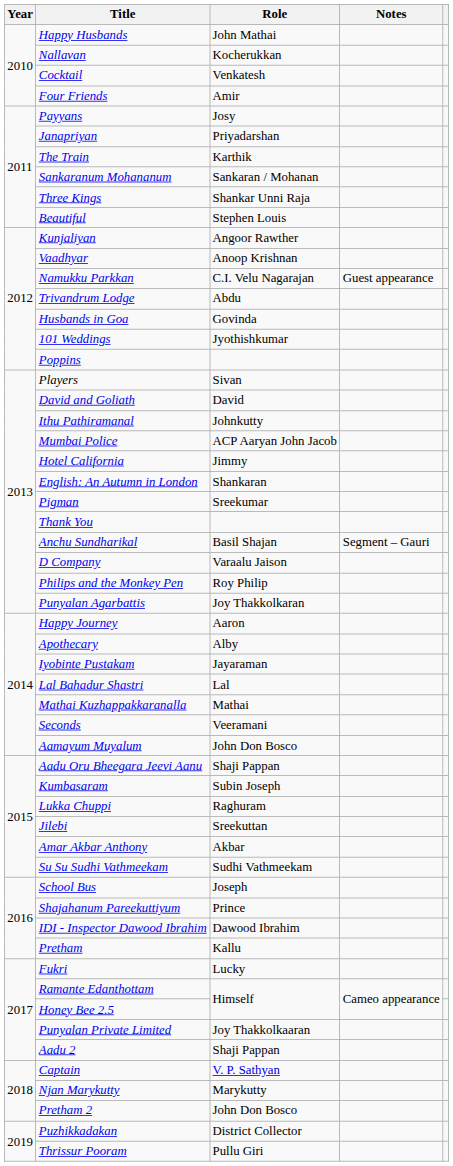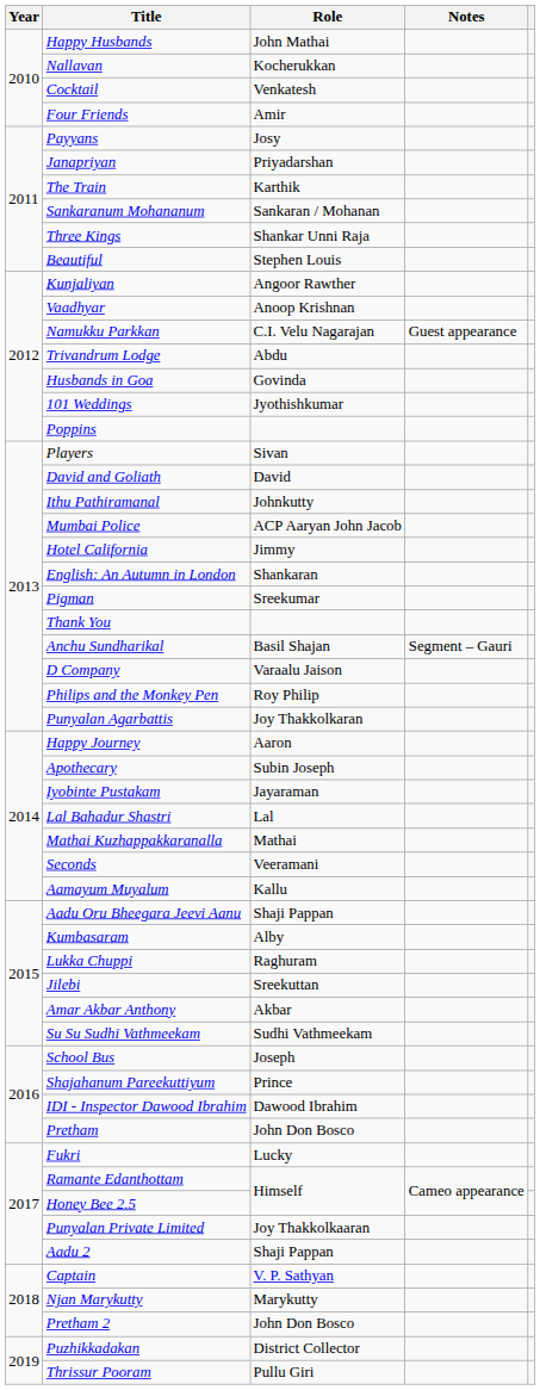Apothecary | Role: Alby -> Subin Joseph
Aamayum Muyalum | Role: John Don Bosco -> Kallu
Kumbasaram | Role: Subin Joseph -> Alby
Pretham | Role: Kallu -> John Don Bosco
